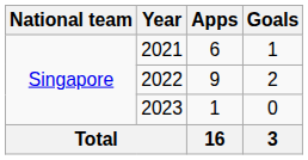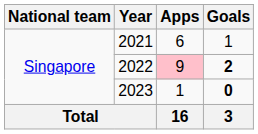2022 | Apps: no background -> pink background
2022 | Goals: normal -> bold
2023 | Goals: normal -> bold
